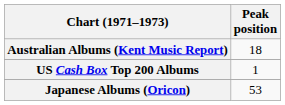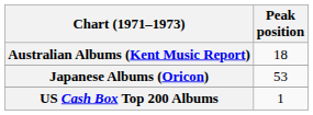rows swapped: Japanese Albums (Oricon) <-> US Cash Box Top 200 Albums
